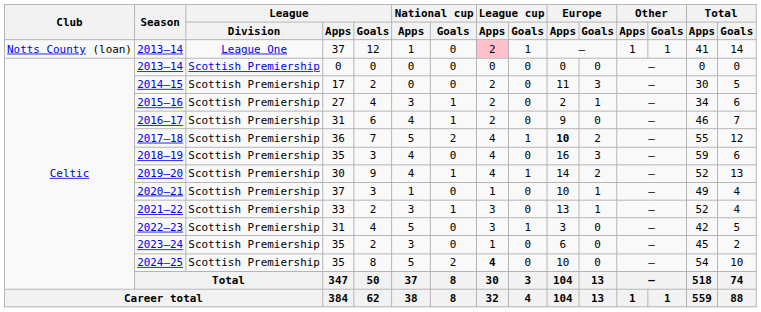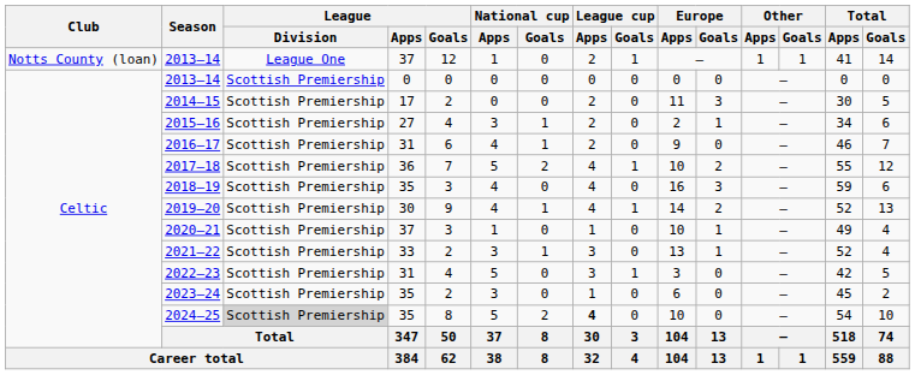2013–14 / 37 | League cup / Apps: pink background -> no background
2017–18 | Europe / Apps: bold -> normal
2024–25 | League / Division: no background -> lightgrey background
